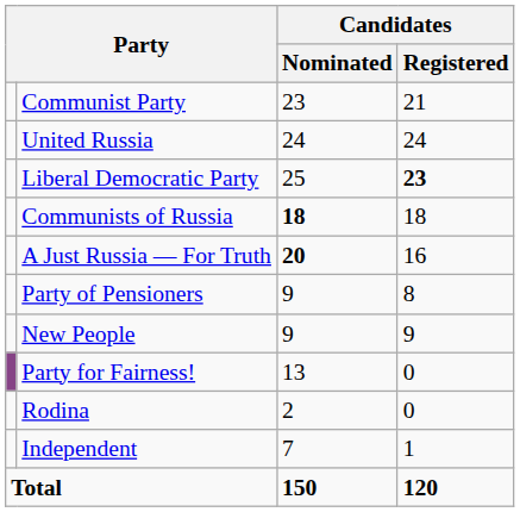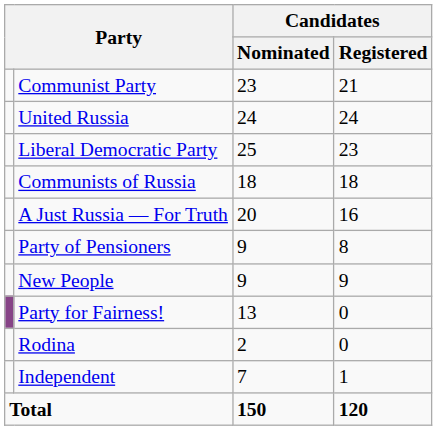Liberal Democratic Party | Candidates / Registered: bold -> normal
Communists of Russia | Candidates / Nominated: bold -> normal
A Just Russia — For Truth | Candidates / Nominated: bold -> normal
